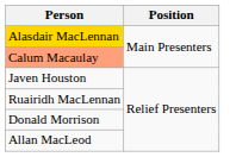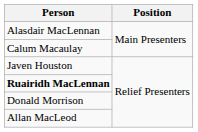Alasdair MacLennan | Person: gold background -> no background
Calum Macaulay | Person: lightsalmon background -> no background
Ruairidh MacLennan | Person: normal -> bold
